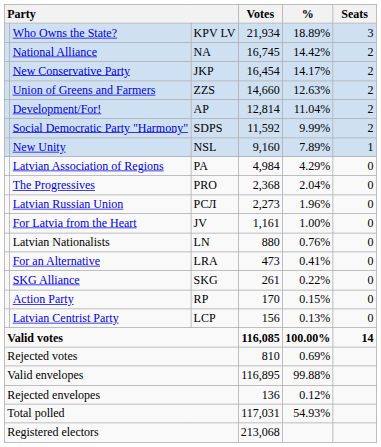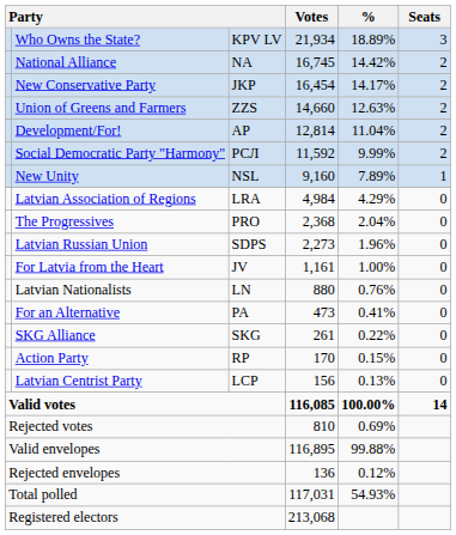Social Democratic Party "Harmony" | column 3: SDPS -> РСЛ
Latvian Association of Regions | column 3: PA -> LRA
Latvian Russian Union | column 3: РСЛ -> SDPS
For an Alternative | column 3: LRA -> PA
